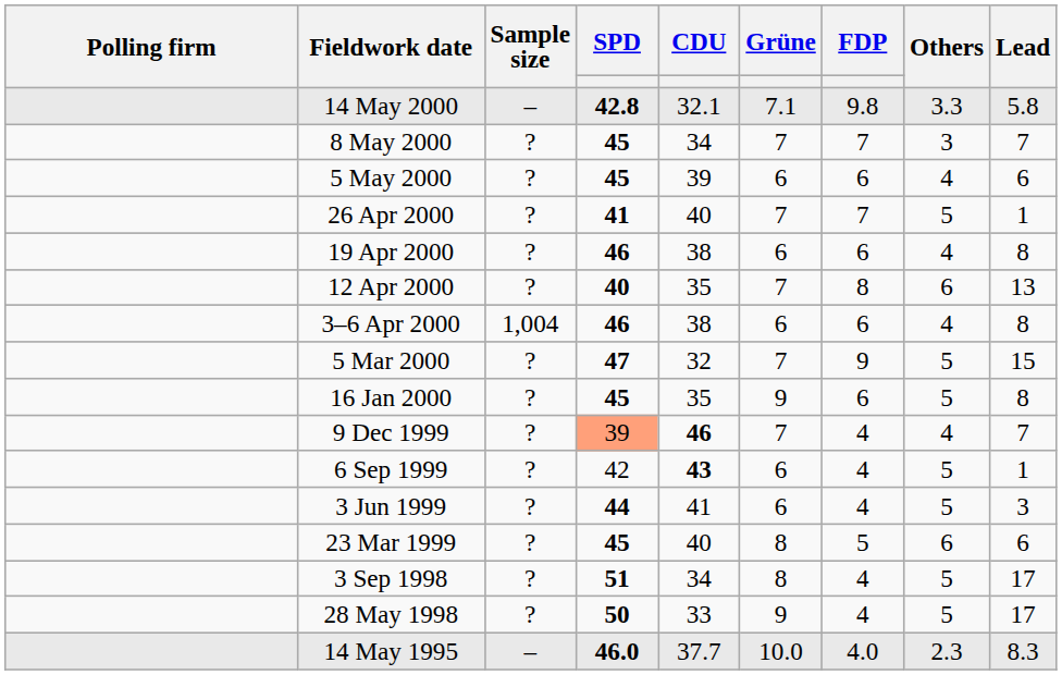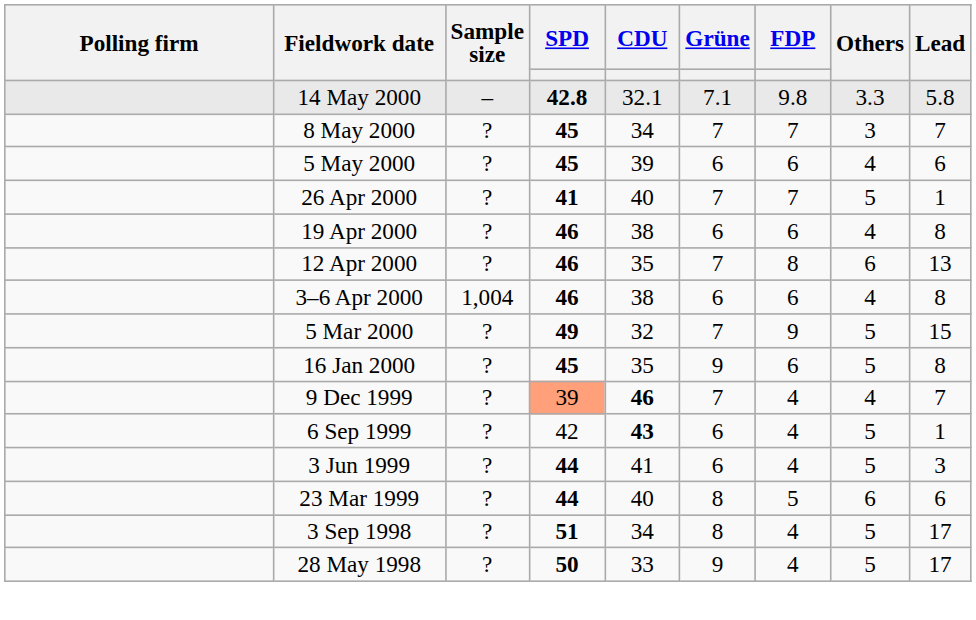12 Apr 2000 | SPD: 40 -> 46
5 Mar 2000 | SPD: 47 -> 49
23 Mar 1999 | SPD: 45 -> 44
- row: 14 May 1995 | – | 46.0 | 37.7 | 10.0 | 4.0 | 2.3 | 8.3
